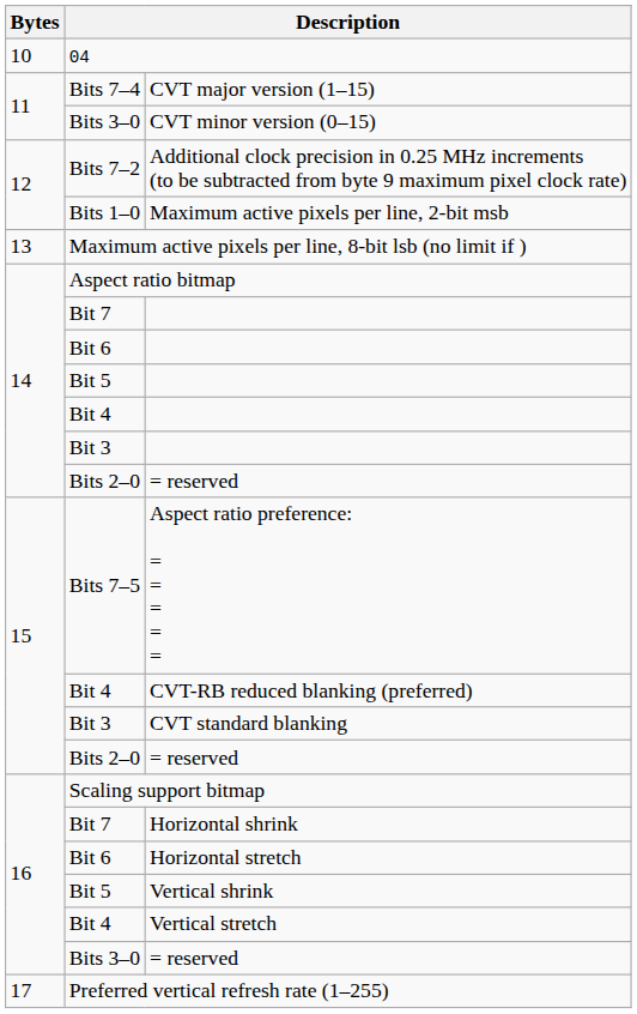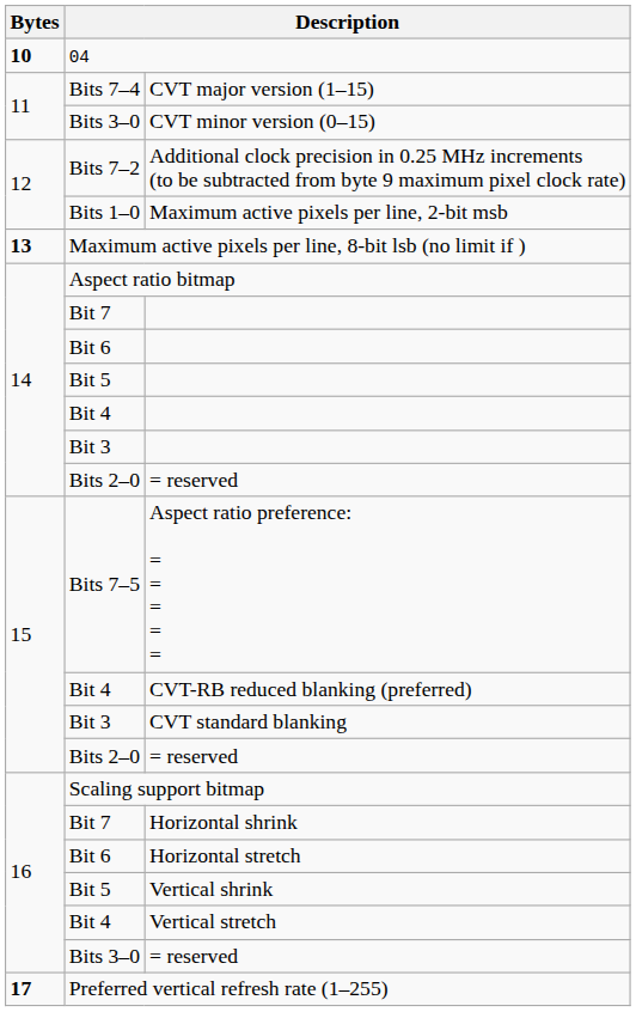04 | Bytes: normal -> bold
Maximum active pixels per line, 8-bit lsb (no limit if ) | Bytes: normal -> bold
Preferred vertical refresh rate (1–255) | Bytes: normal -> bold
